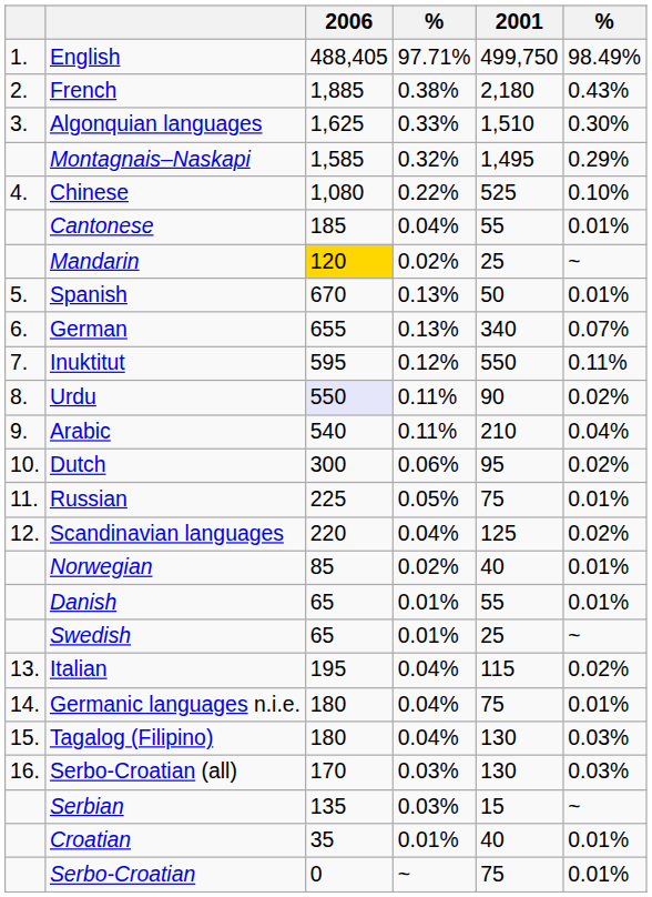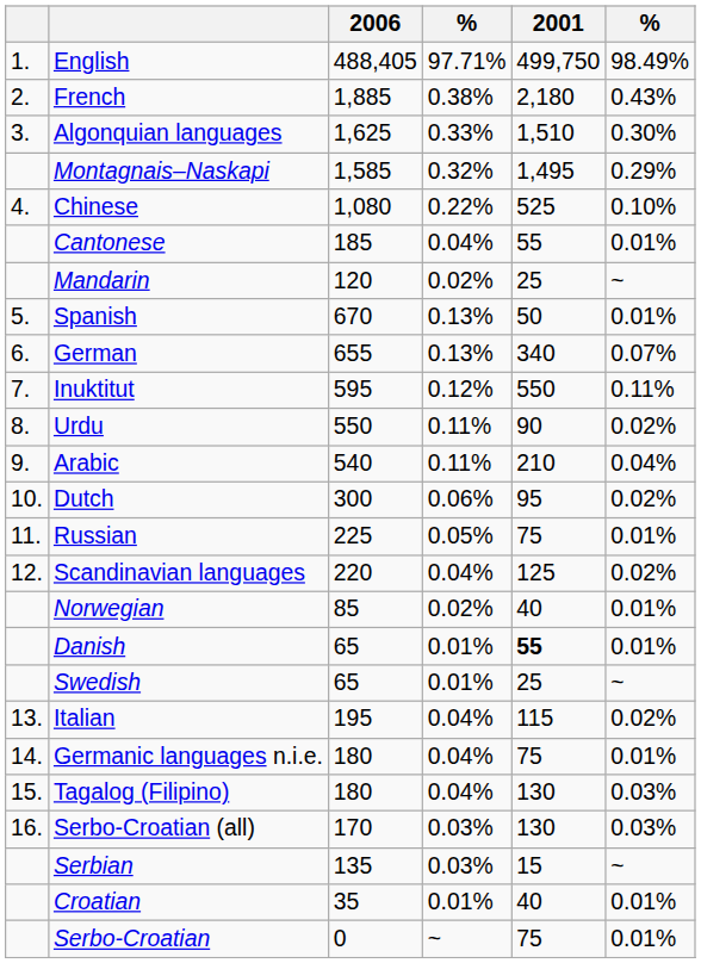Mandarin | 2006: gold background -> no background
Urdu | 2006: lavender background -> no background
Danish | 2001: normal -> bold
